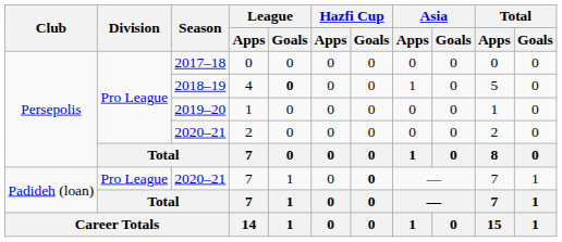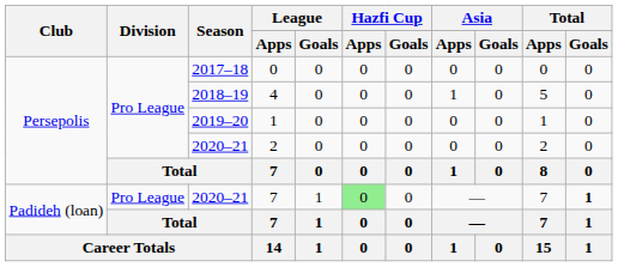4 | League / Goals: bold -> normal
2020–21 / 7 | Hazfi Cup / Apps: no background -> lightgreen background
2020–21 / 7 | Hazfi Cup / Goals: bold -> normal
2020–21 / 7 | Total / Goals: normal -> bold
